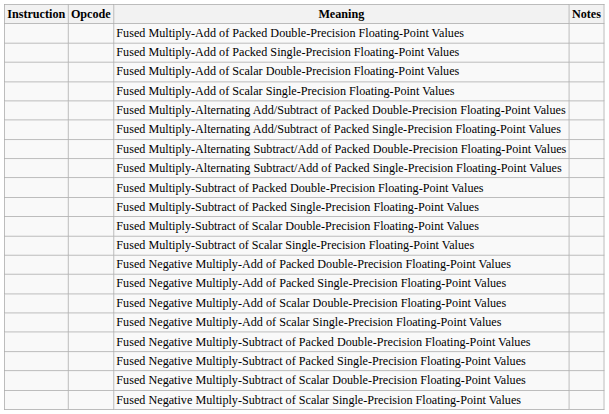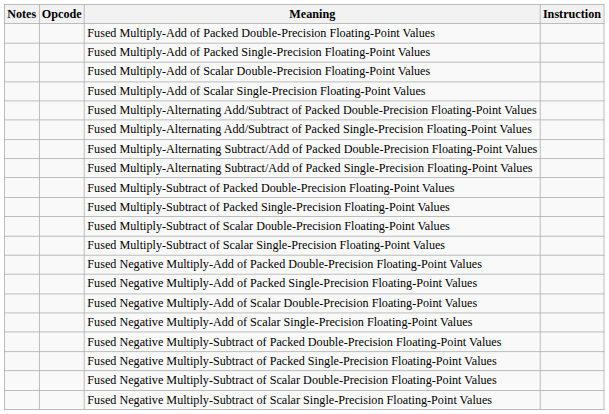columns swapped: Instruction <-> Notes
